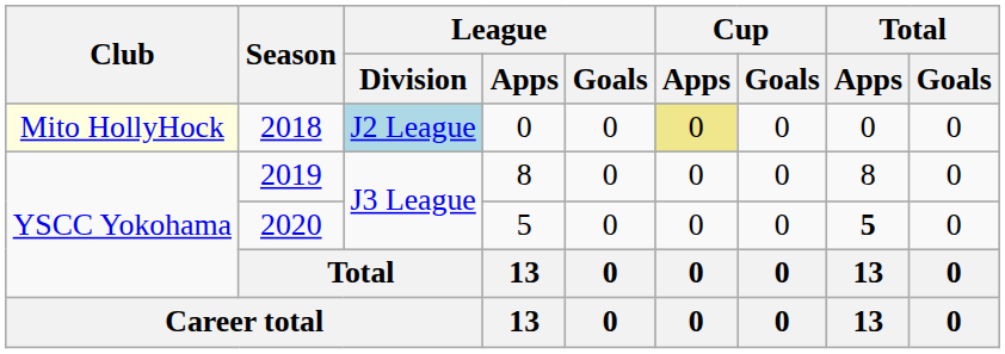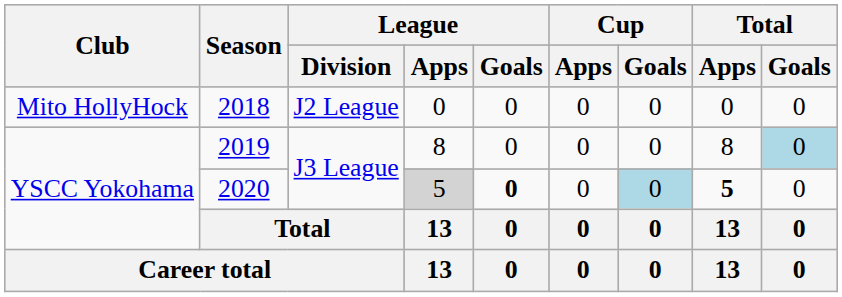2018 | Club: lightyellow background -> no background
2018 | League / Division: lightblue background -> no background
2018 | Cup / Apps: khaki background -> no background
2019 | Total / Goals: no background -> lightblue background
2020 | League / Apps: no background -> lightgrey background
2020 | League / Goals: normal -> bold
2020 | Cup / Goals: no background -> lightblue background
